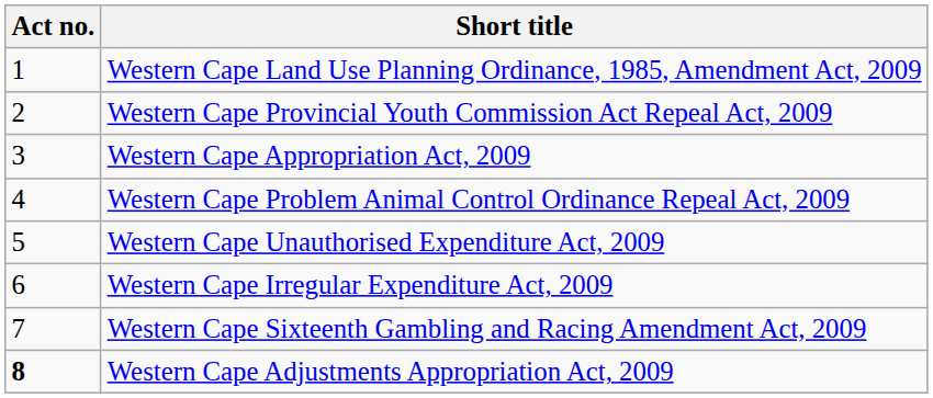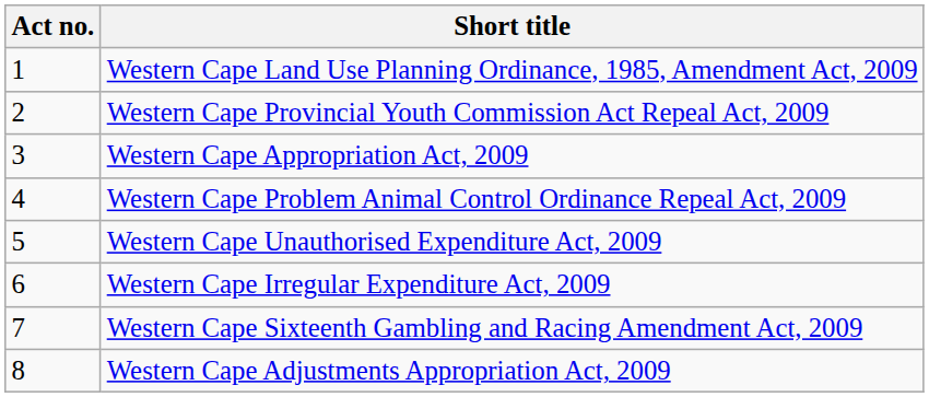Western Cape Adjustments Appropriation Act, 2009 | Act no.: bold -> normal
